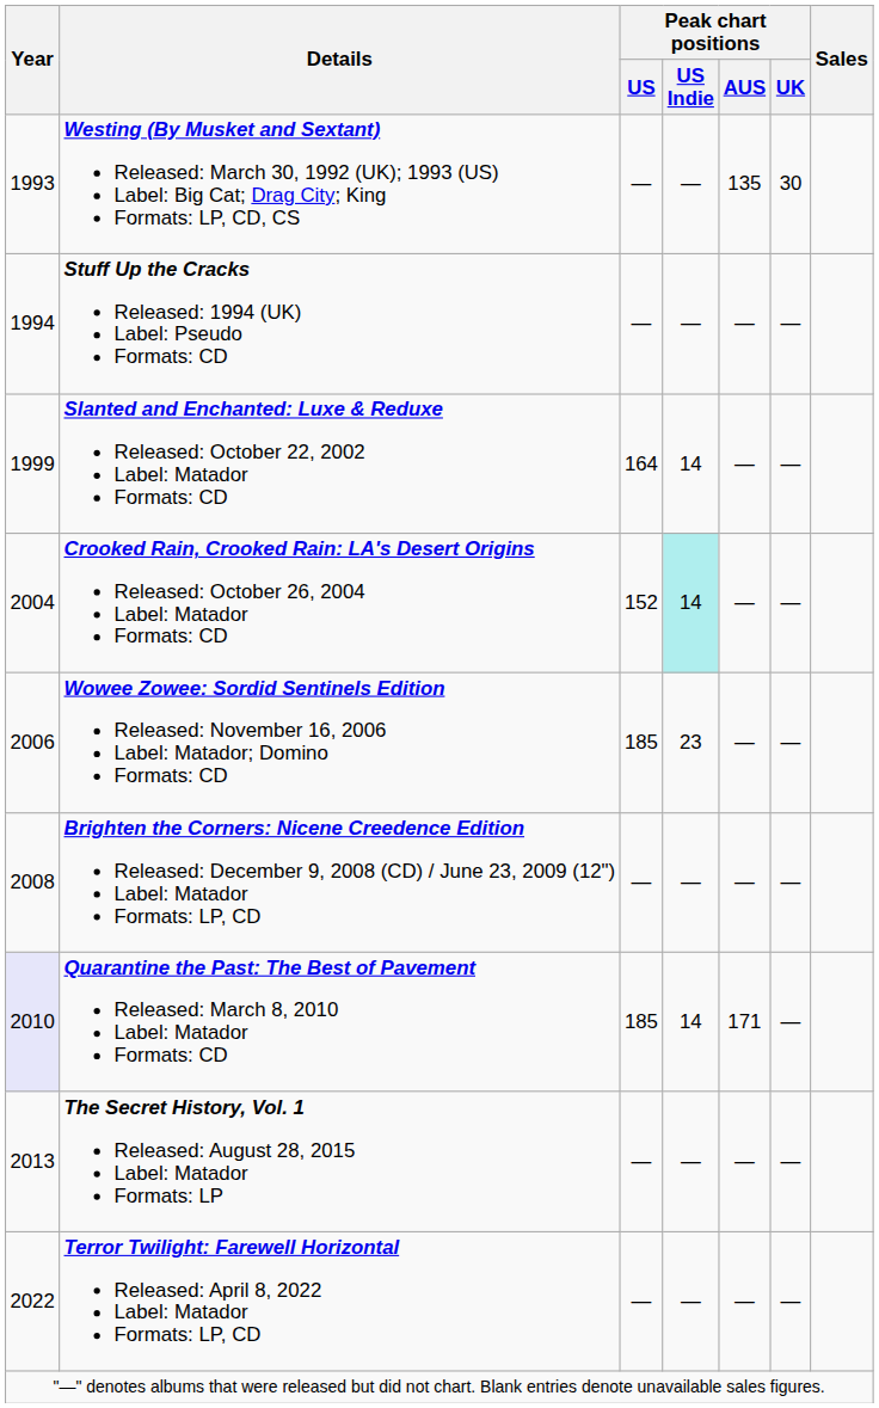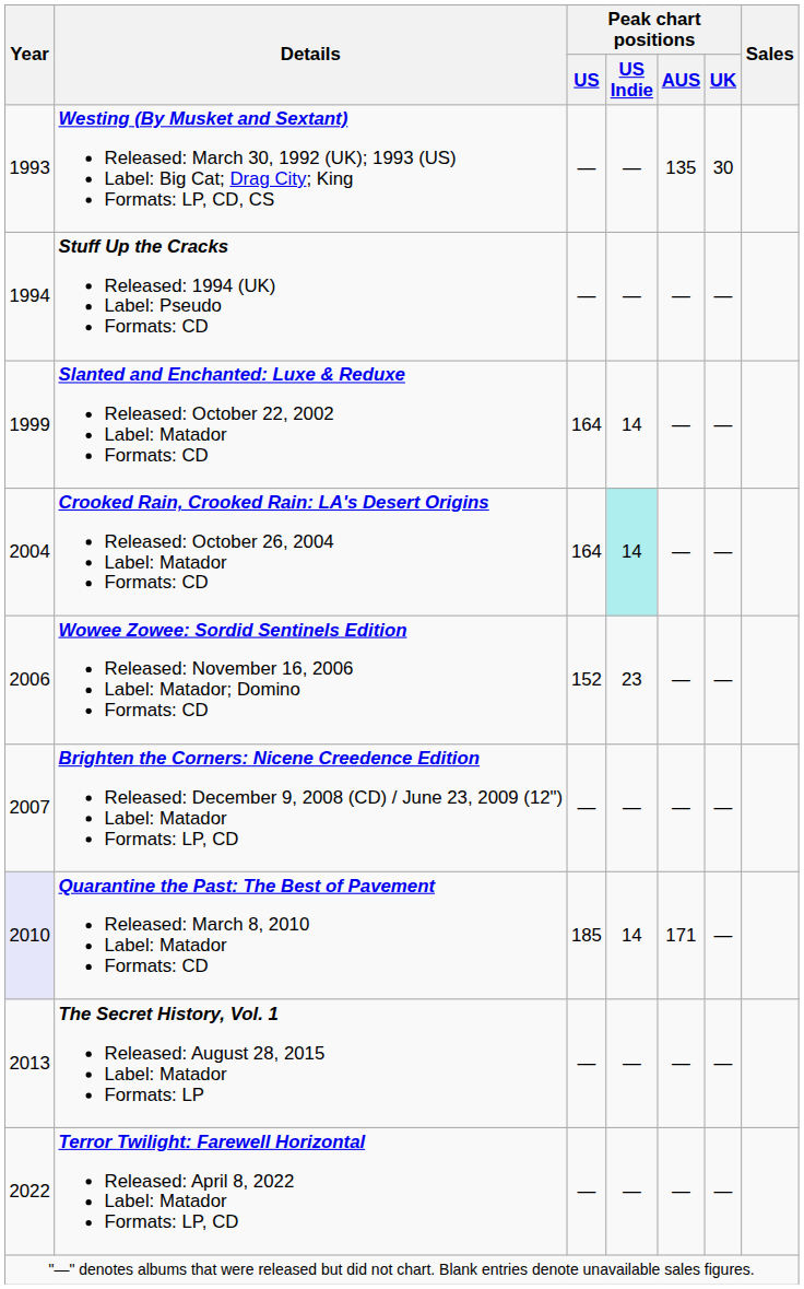row 6 | Peak chart positions / US: 152 -> 164
row 7 | Peak chart positions / US: 185 -> 152
row 8 | Year: 2008 -> 2007
